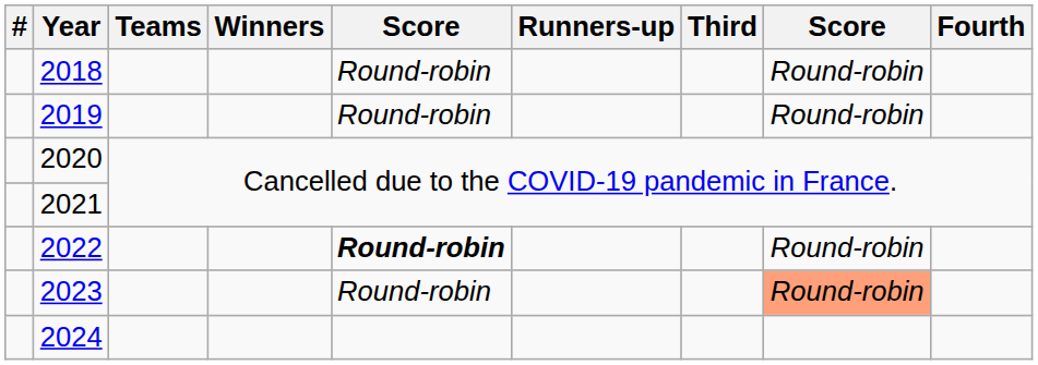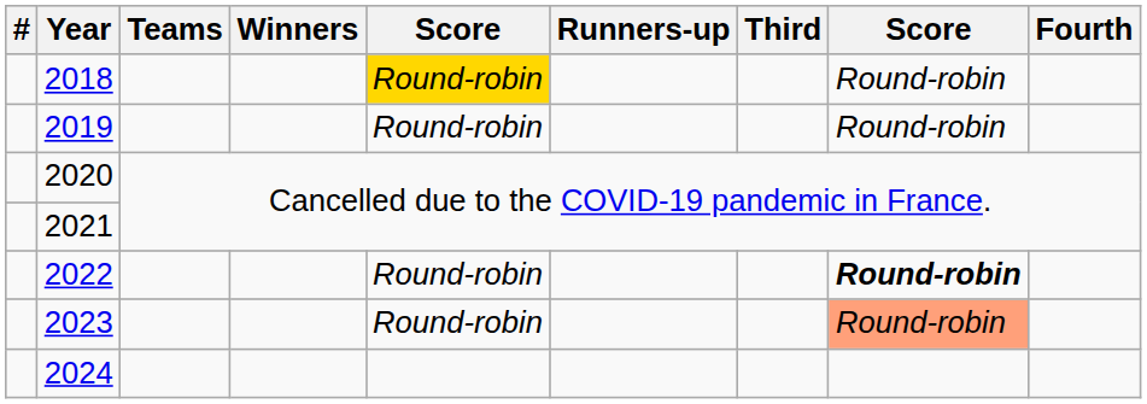2018 | column 5: no background -> gold background
2022 | column 5: bold -> normal
2022 | column 8: normal -> bold
